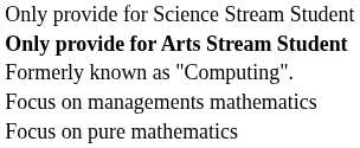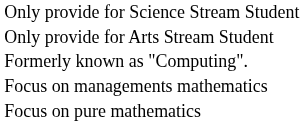row 2 | column 1: bold -> normal
